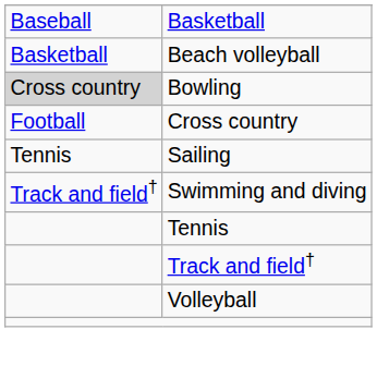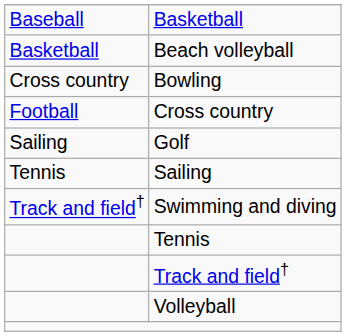Bowling | column 1: lightgrey background -> no background
+ row: Sailing | Golf
